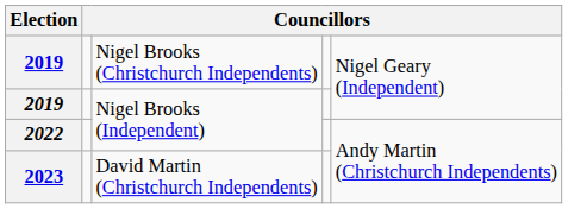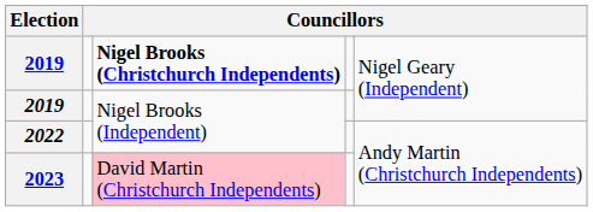2019 / Nigel Brooks (Christchurch Independents) | column 3: normal -> bold
2023 | column 3: no background -> pink background
